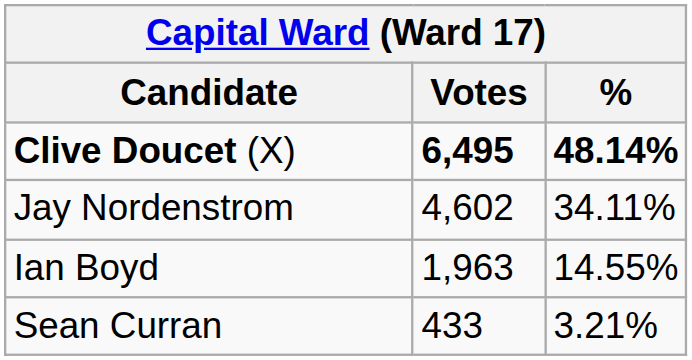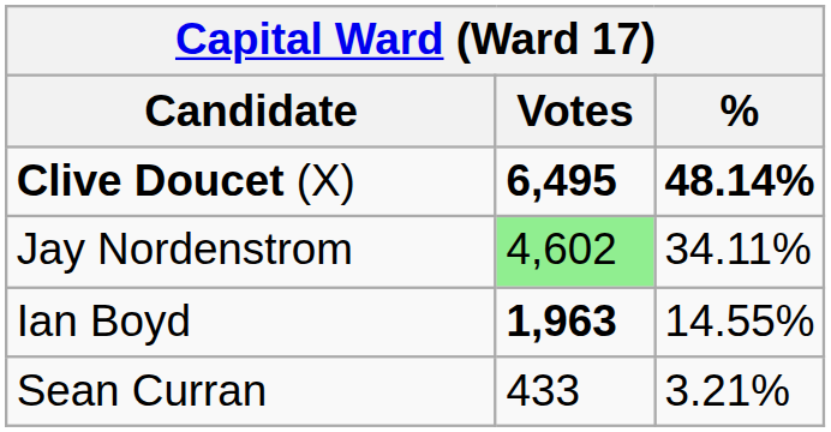Jay Nordenstrom | Votes: no background -> lightgreen background
Ian Boyd | Votes: normal -> bold
